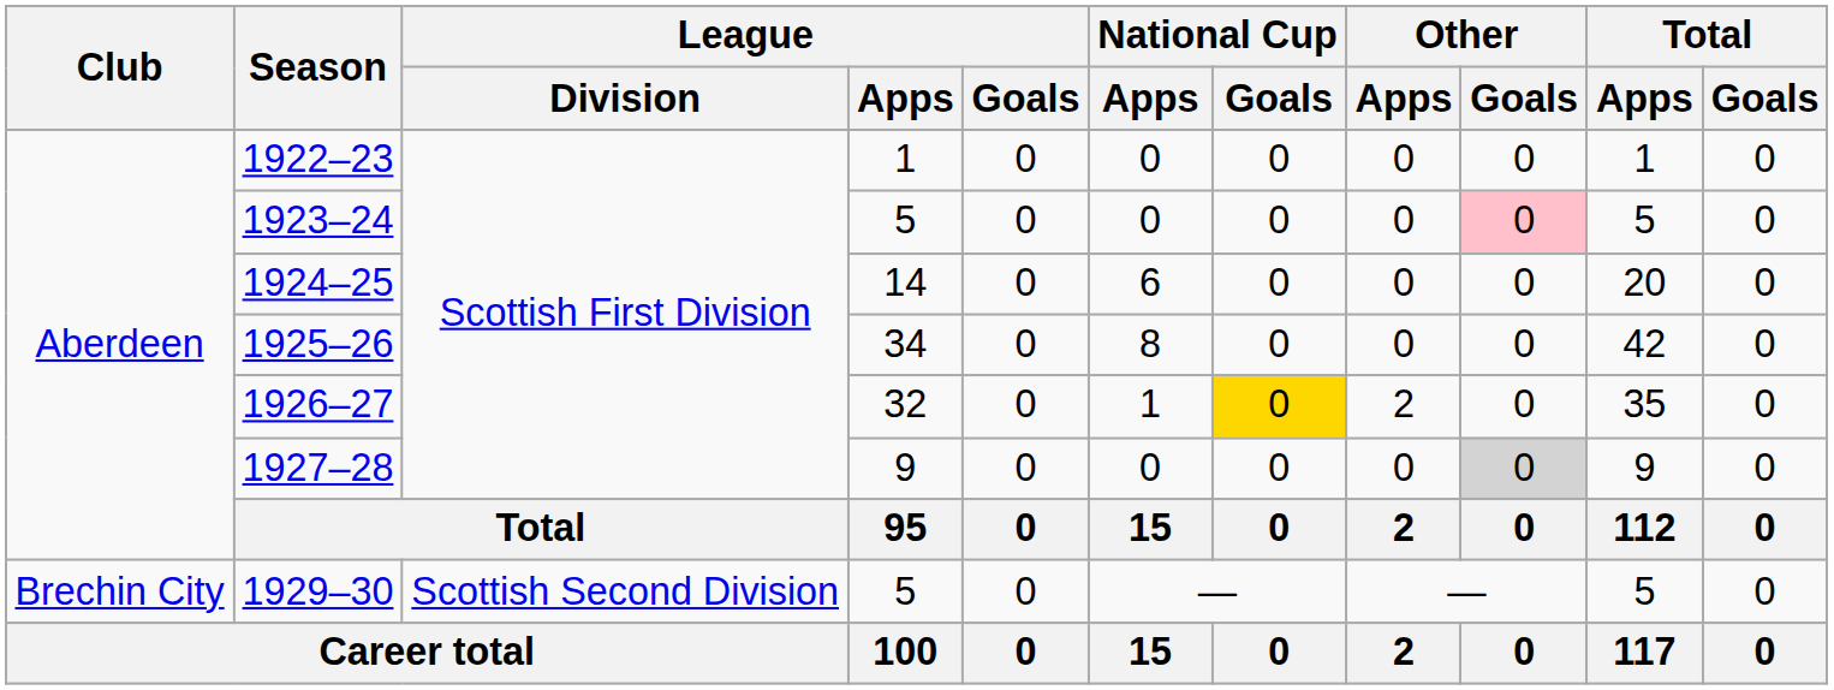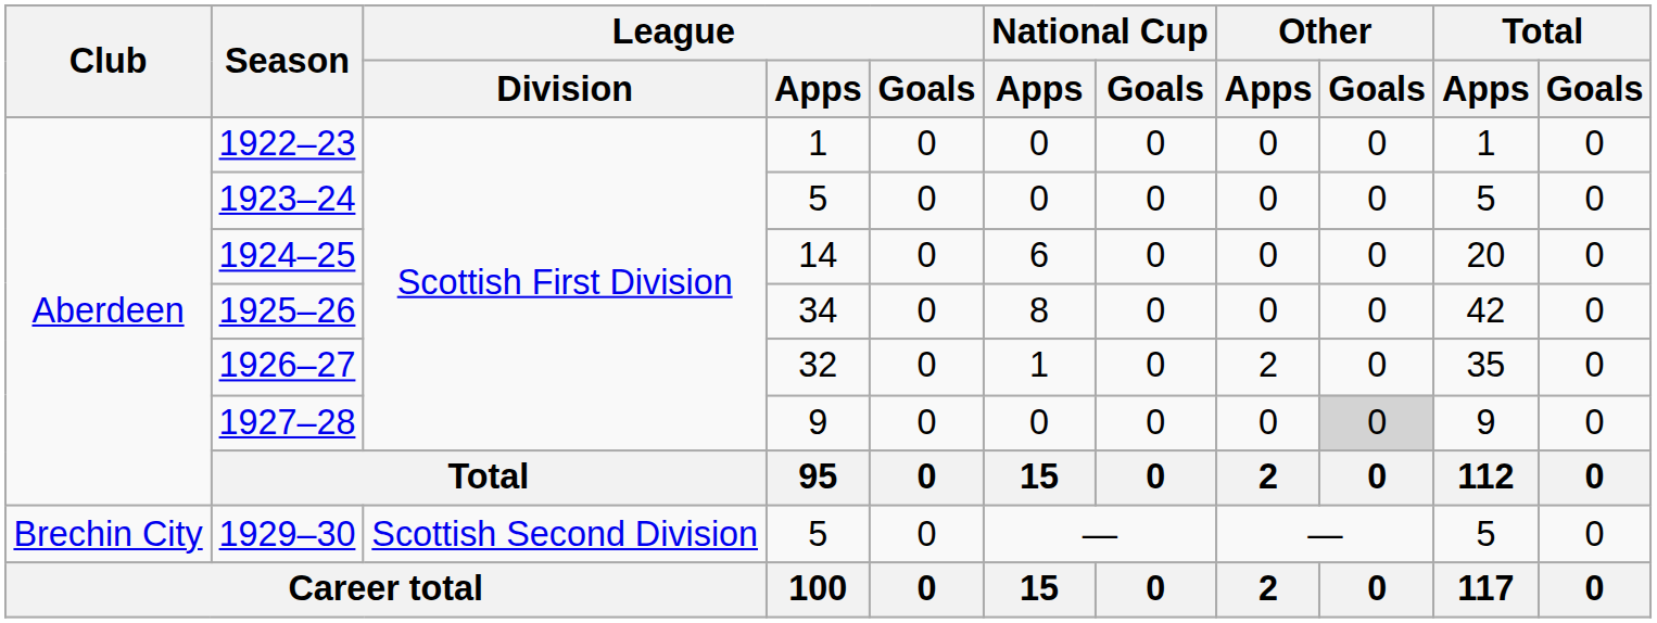1923–24 | Other / Goals: pink background -> no background
1926–27 | National Cup / Goals: gold background -> no background
